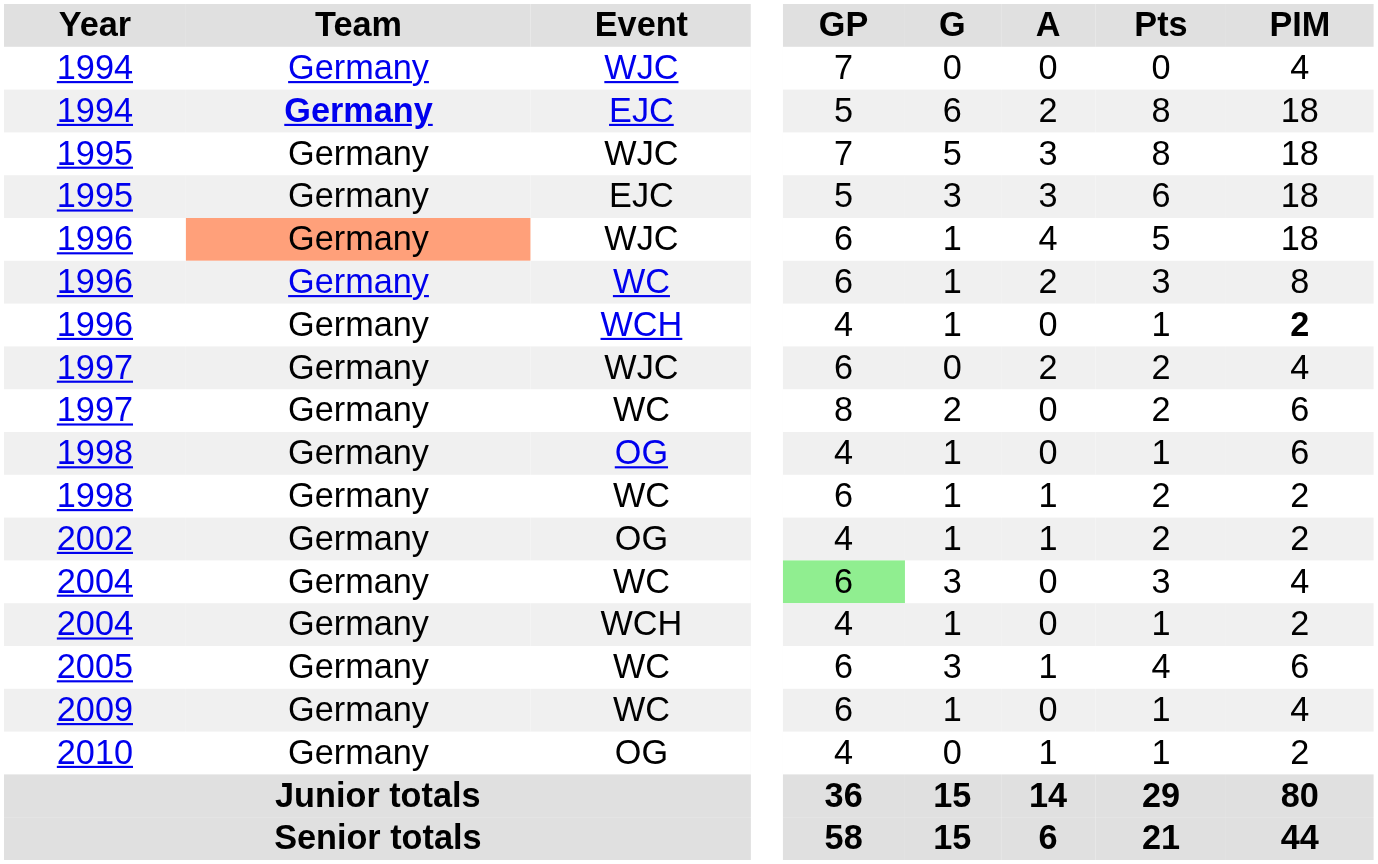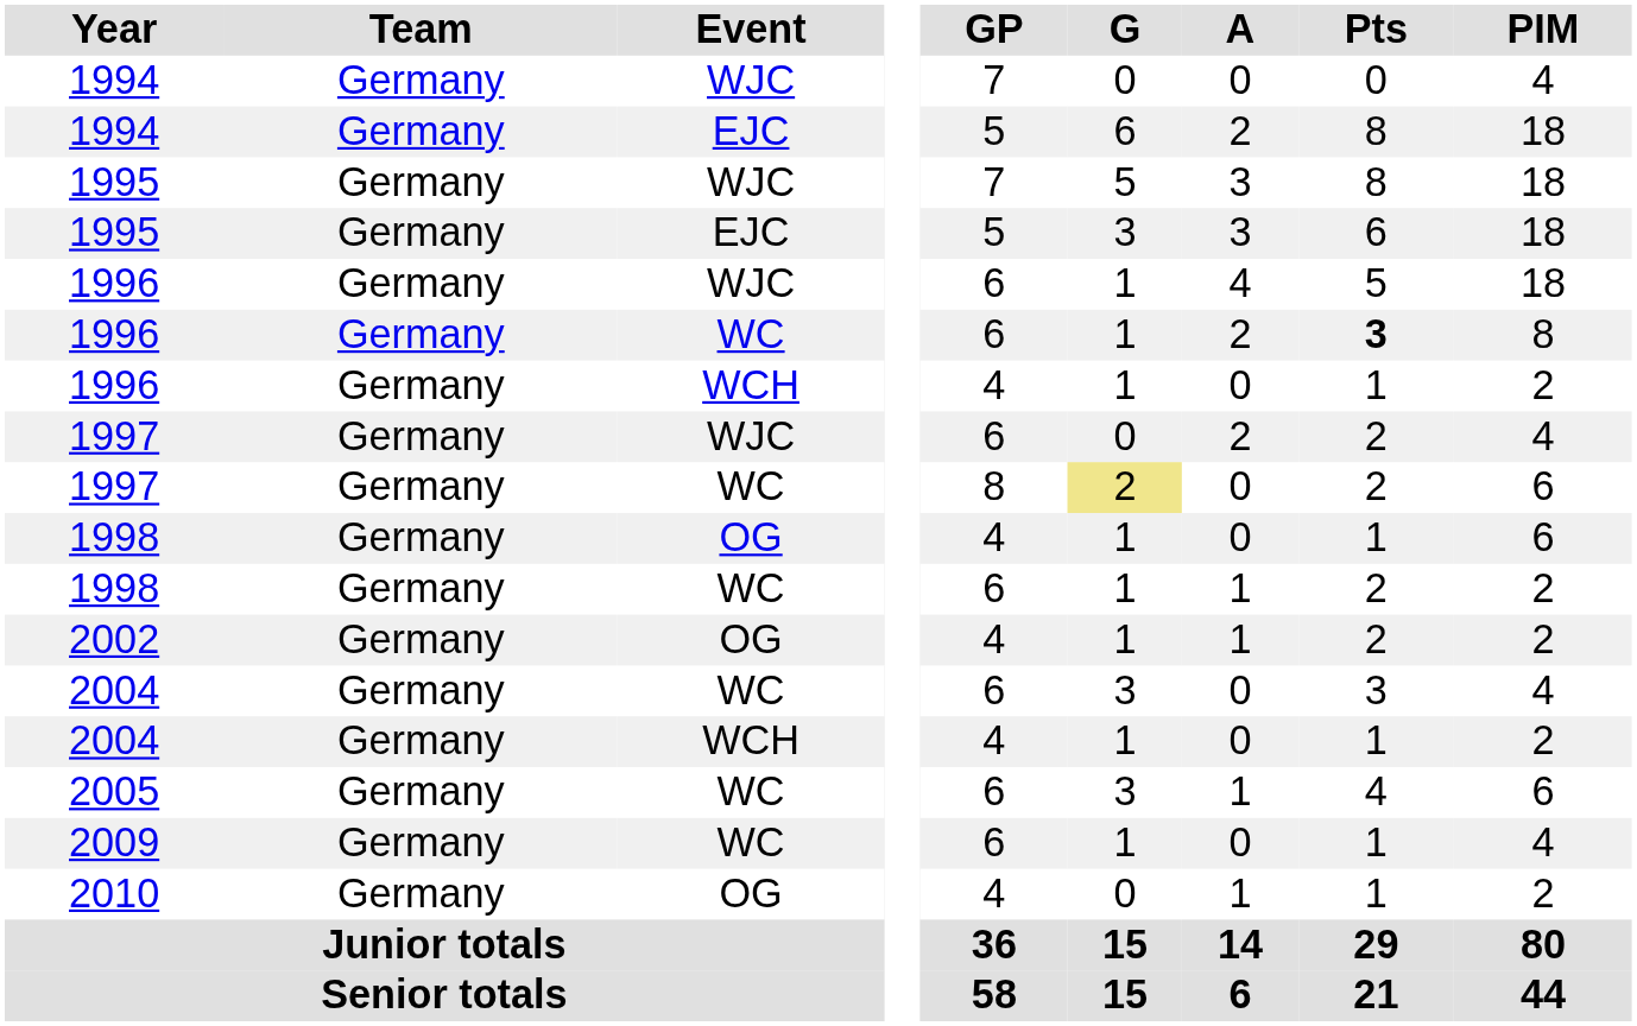1994 / EJC | Team: bold -> normal
1996 / WJC | Team: lightsalmon background -> no background
1996 / WC | Pts: normal -> bold
1996 / WCH | PIM: bold -> normal
1997 / WC | G: no background -> khaki background
2004 / WC | GP: lightgreen background -> no background
